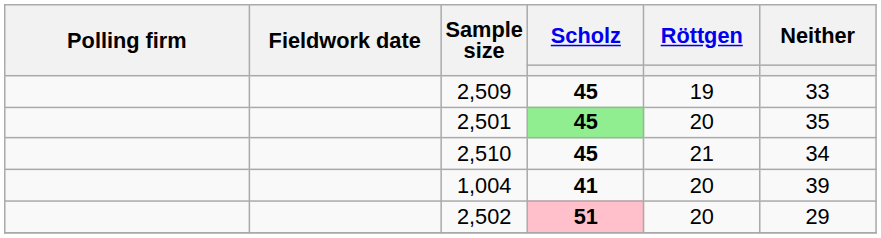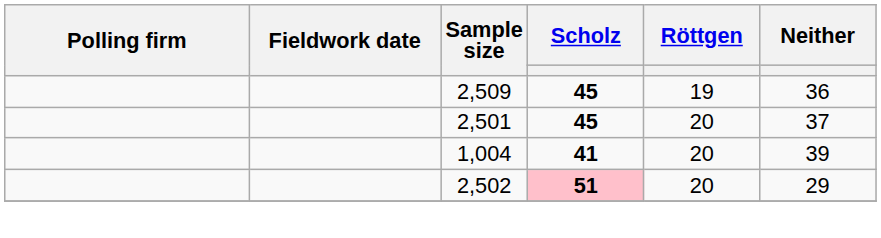2,509 | Neither: 33 -> 36
2,501 | Scholz: lightgreen background -> no background
2,501 | Neither: 35 -> 37
- row: 2,510 | 45 | 21 | 34
